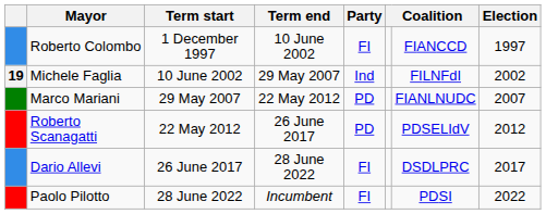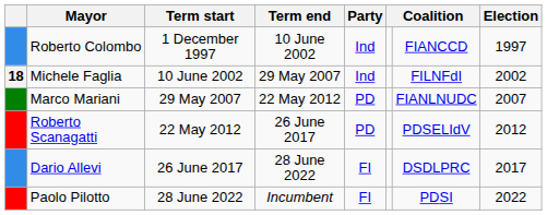Roberto Colombo | Party: FI -> Ind
Michele Faglia | column 1: 19 -> 18
